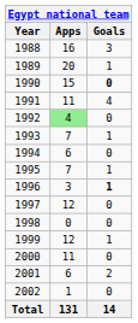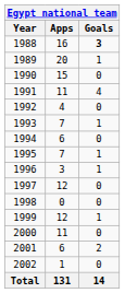1988 | Goals: normal -> bold
1990 | Goals: bold -> normal
1992 | Apps: lightgreen background -> no background
1996 | Goals: bold -> normal
